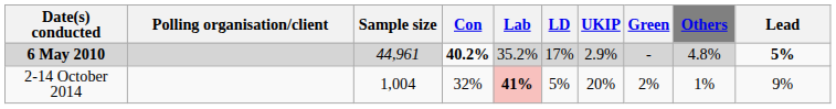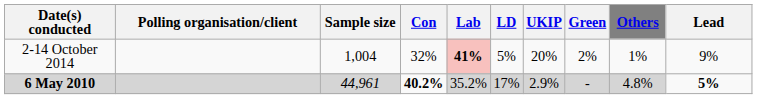rows swapped: 2-14 October 2014 <-> 6 May 2010
